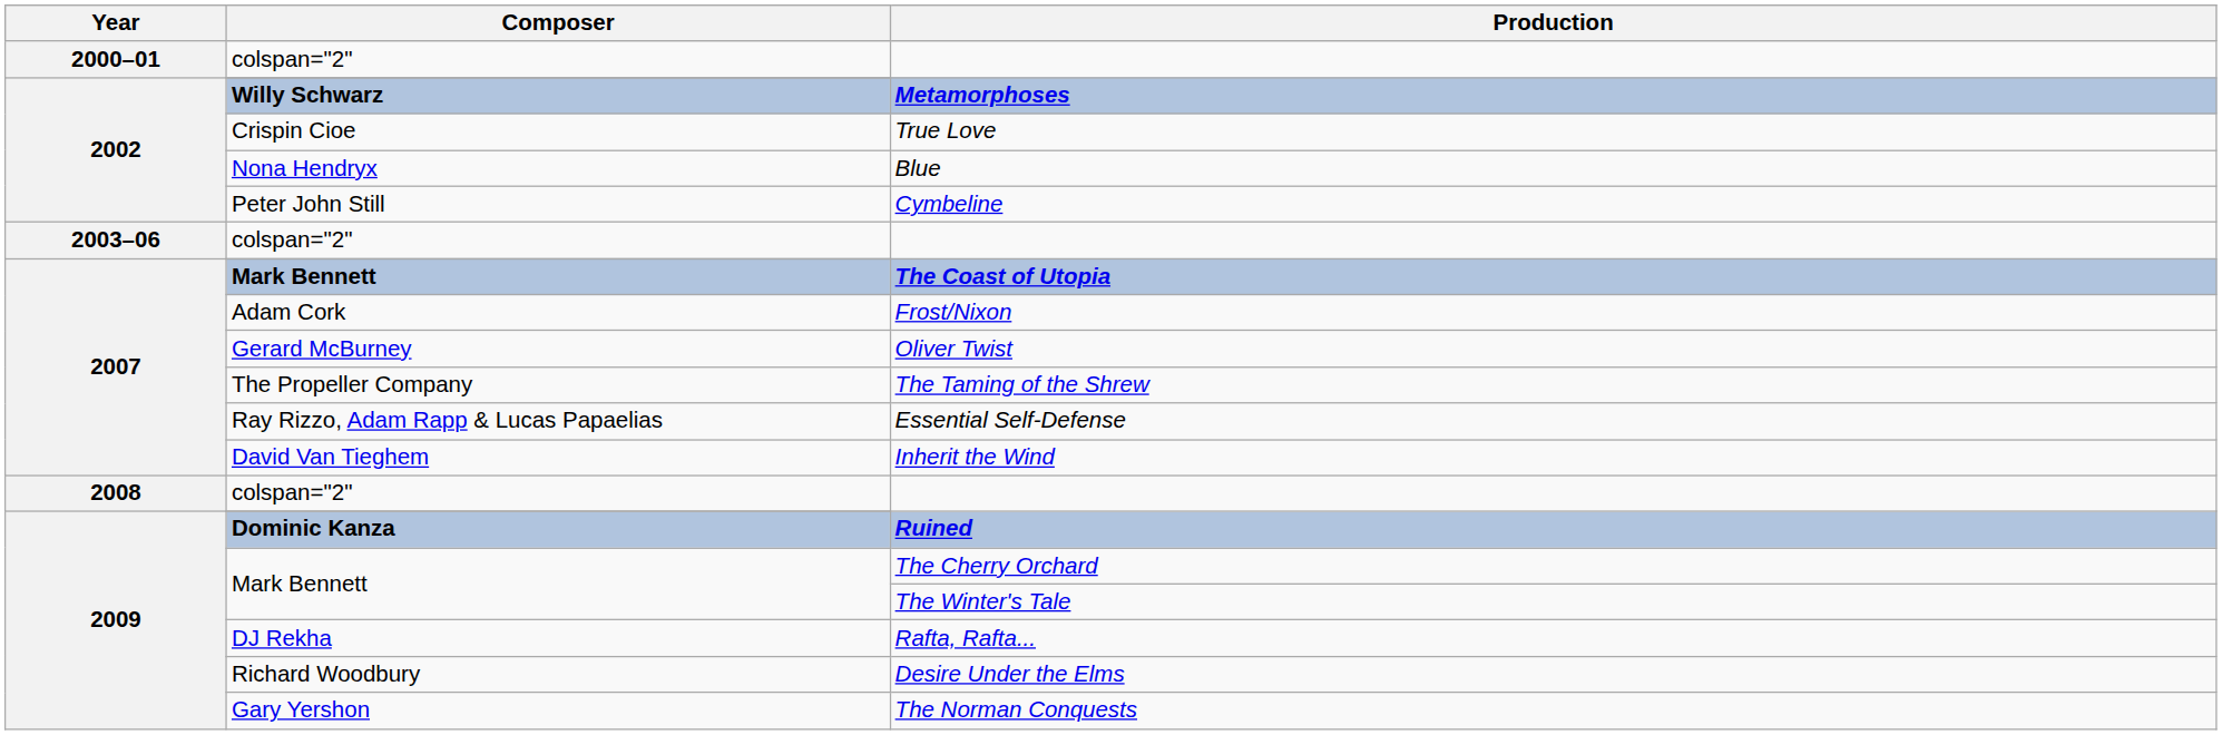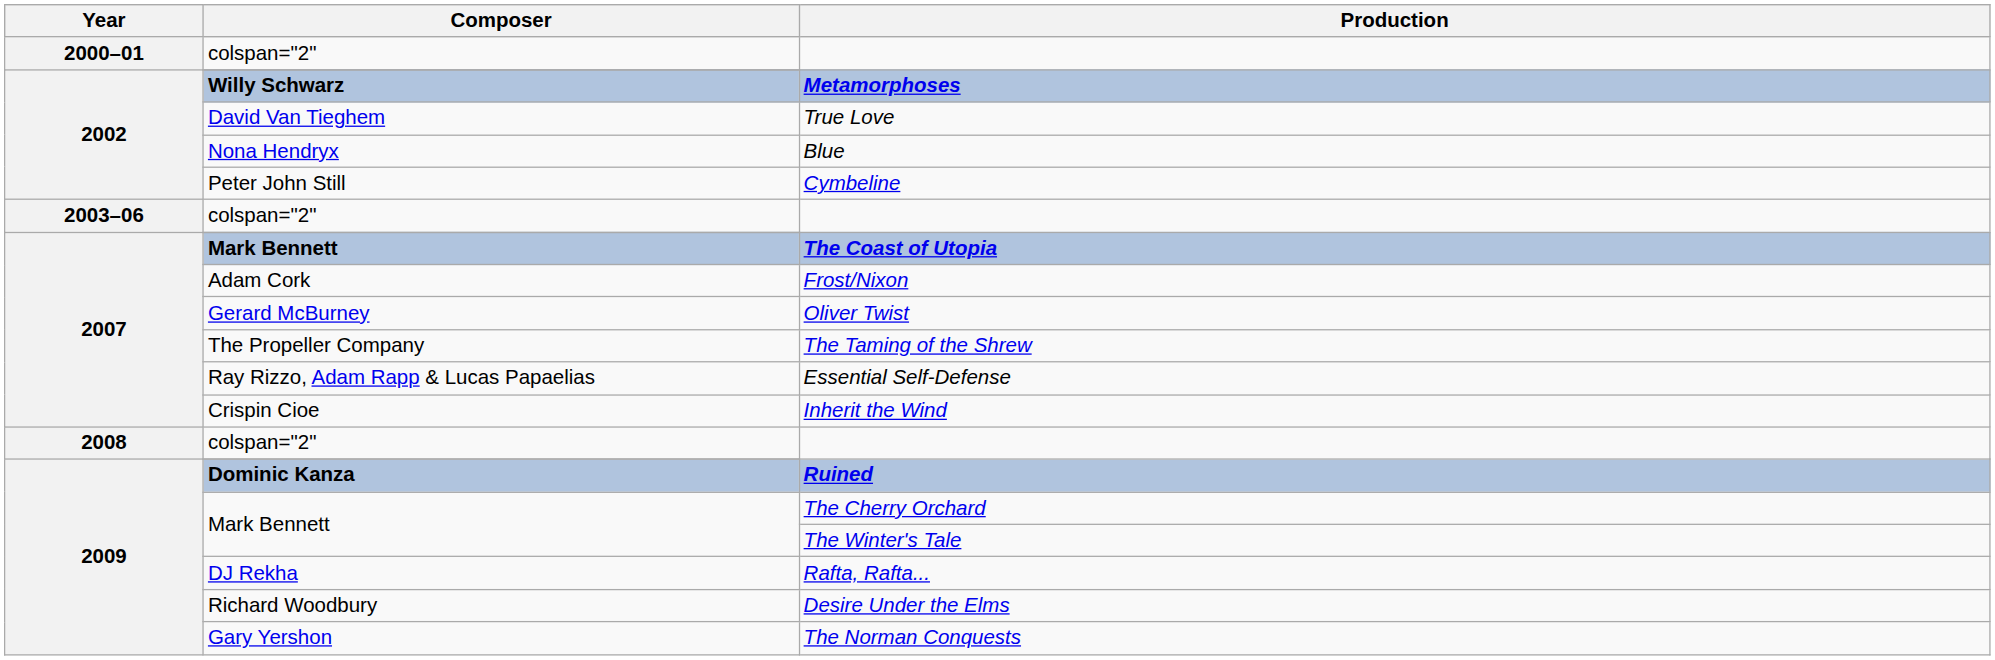True Love | Composer: Crispin Cioe -> David Van Tieghem
Inherit the Wind | Composer: David Van Tieghem -> Crispin Cioe
